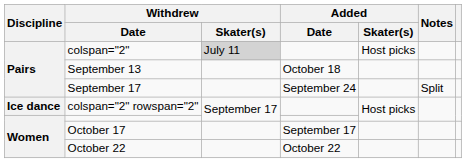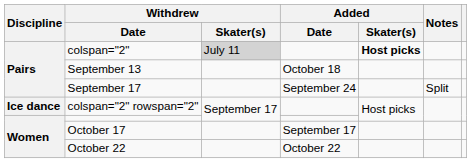colspan="2" | Added / Skater(s): normal -> bold
